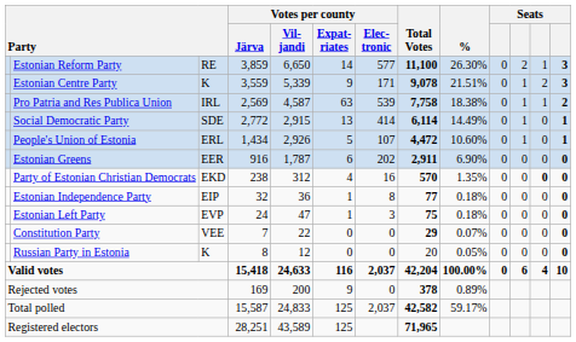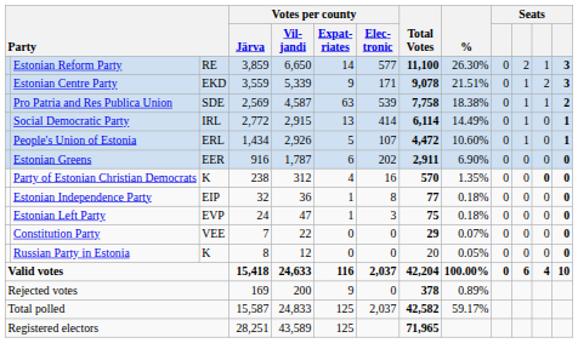Estonian Centre Party | column 3: K -> EKD
Pro Patria and Res Publica Union | column 3: IRL -> SDE
Social Democratic Party | column 3: SDE -> IRL
Party of Estonian Christian Democrats | column 3: EKD -> K
